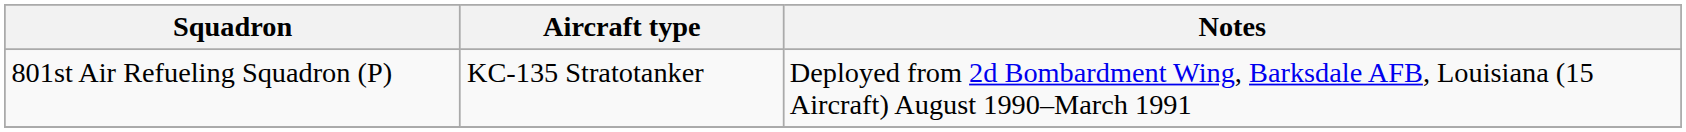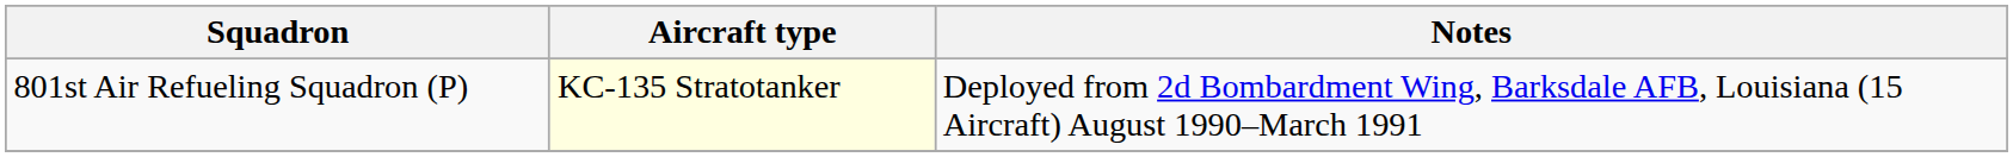801st Air Refueling Squadron (P) | Aircraft type: no background -> lightyellow background
